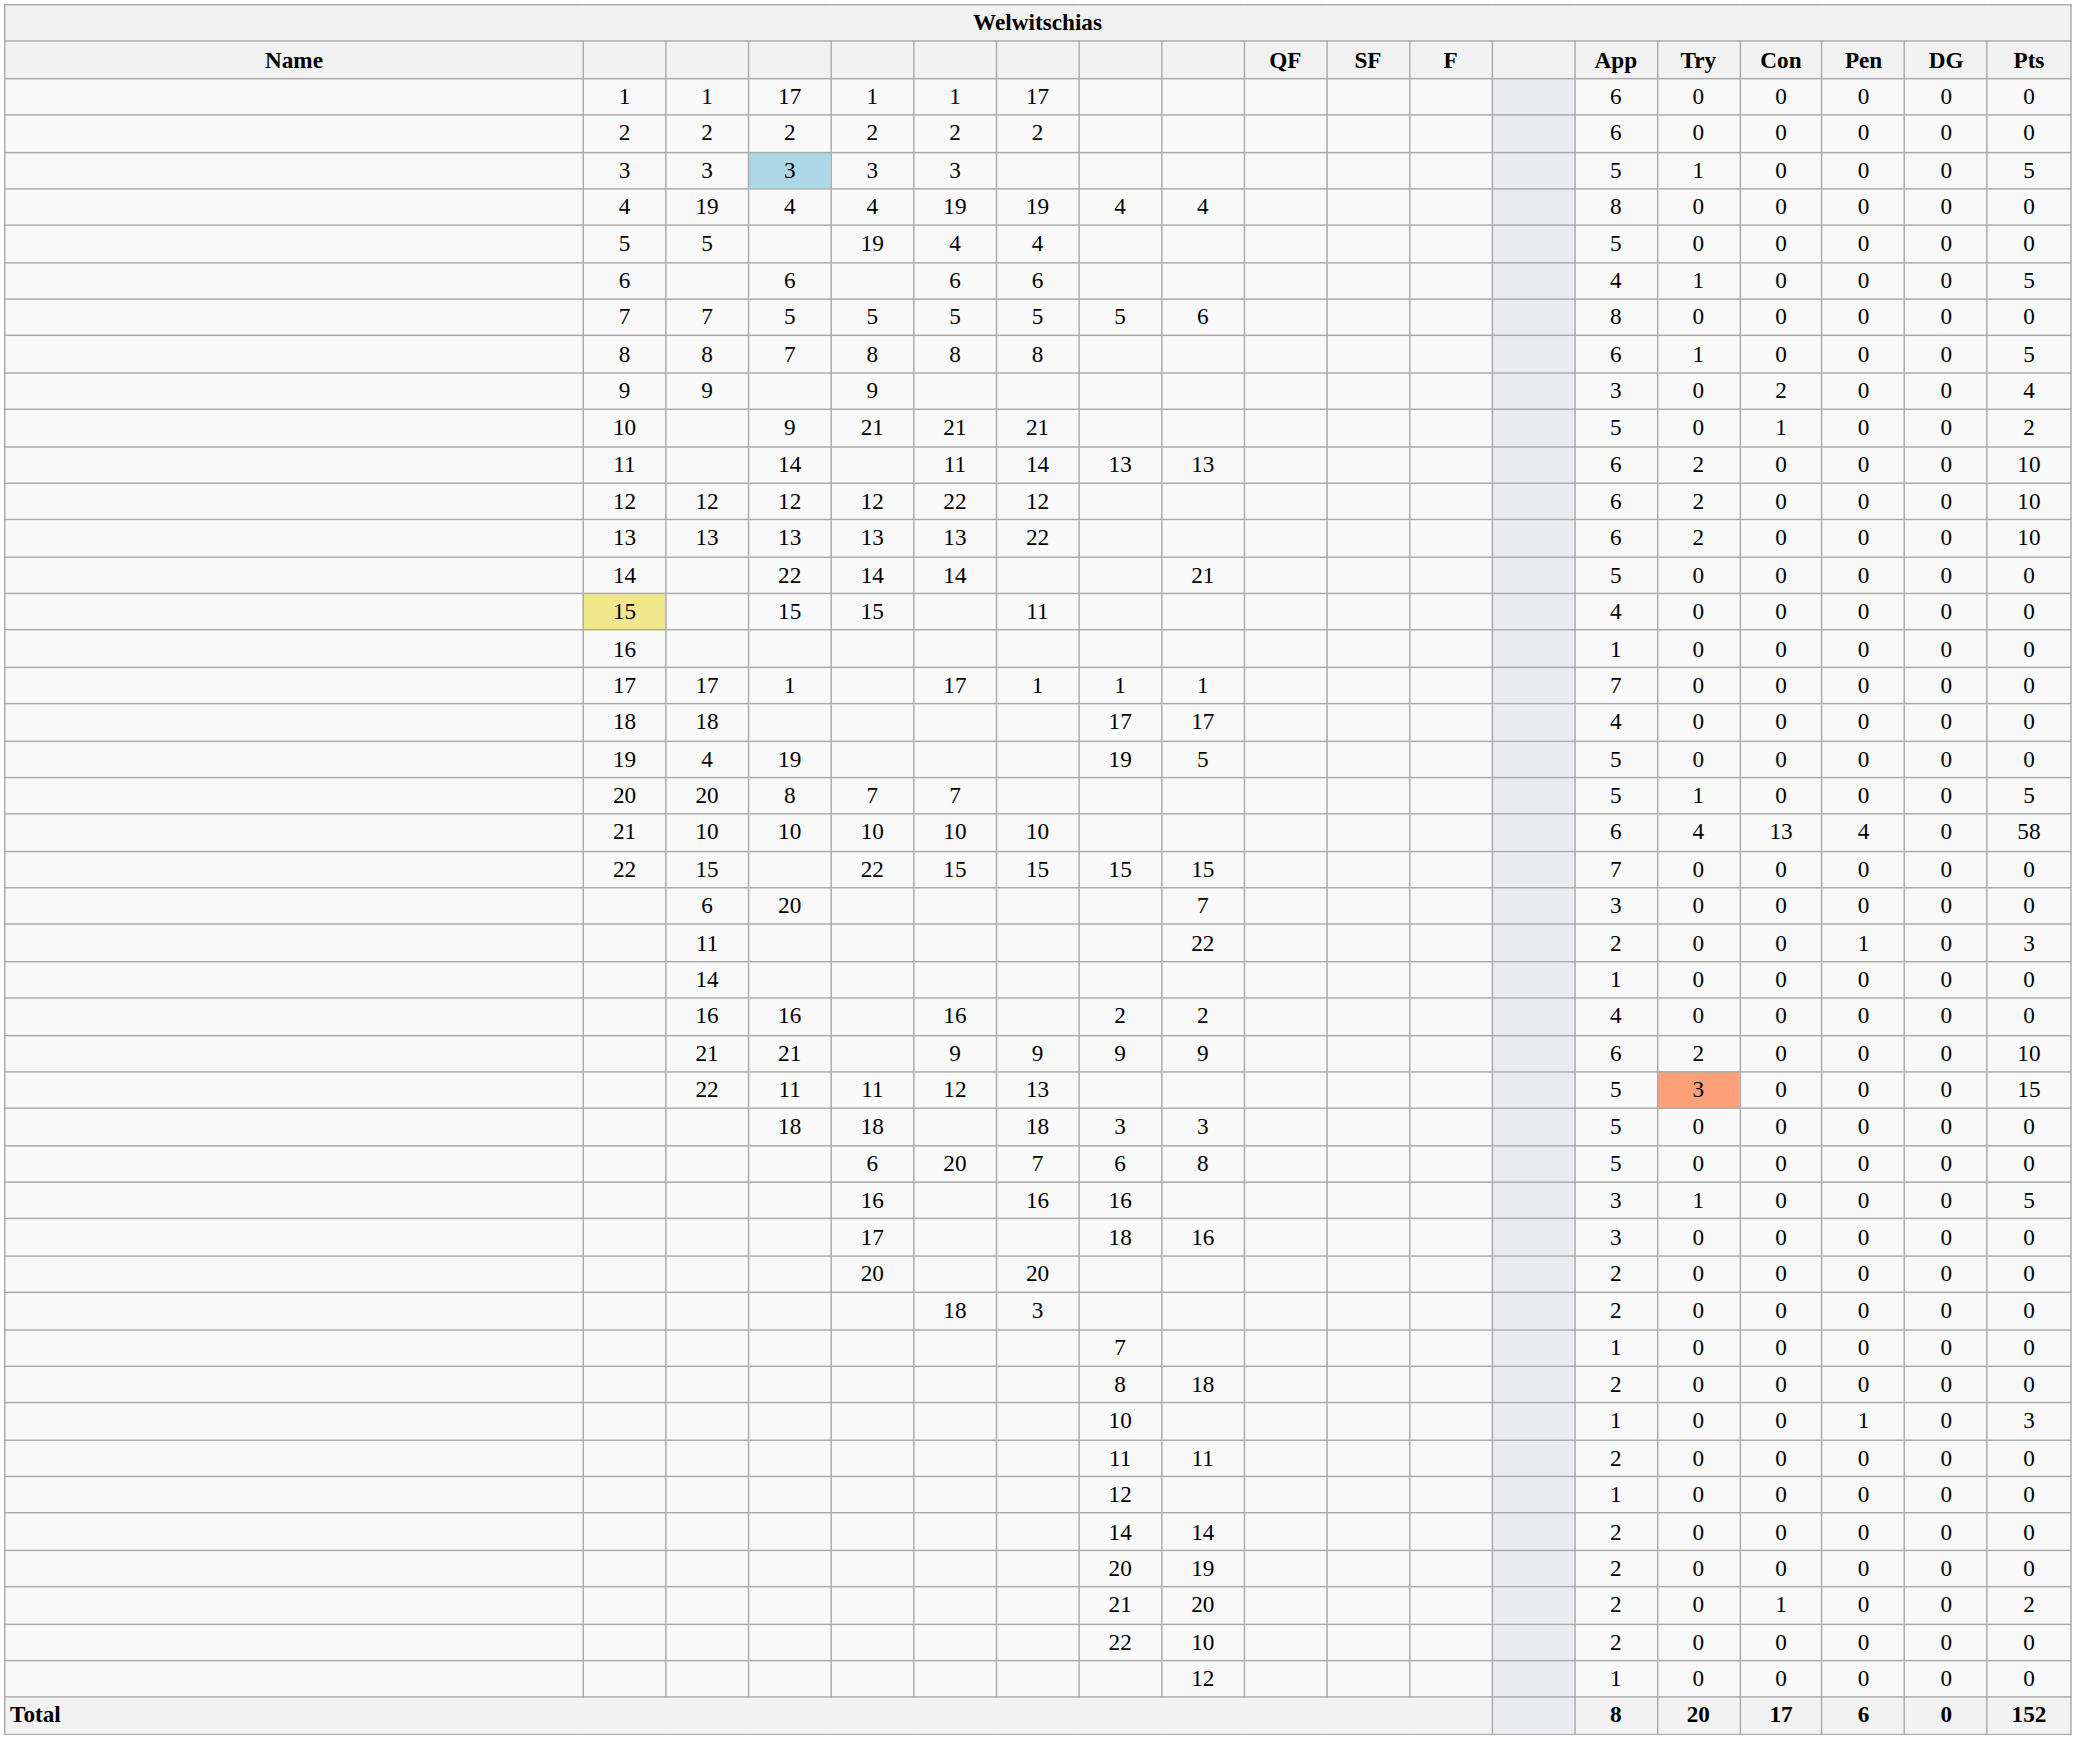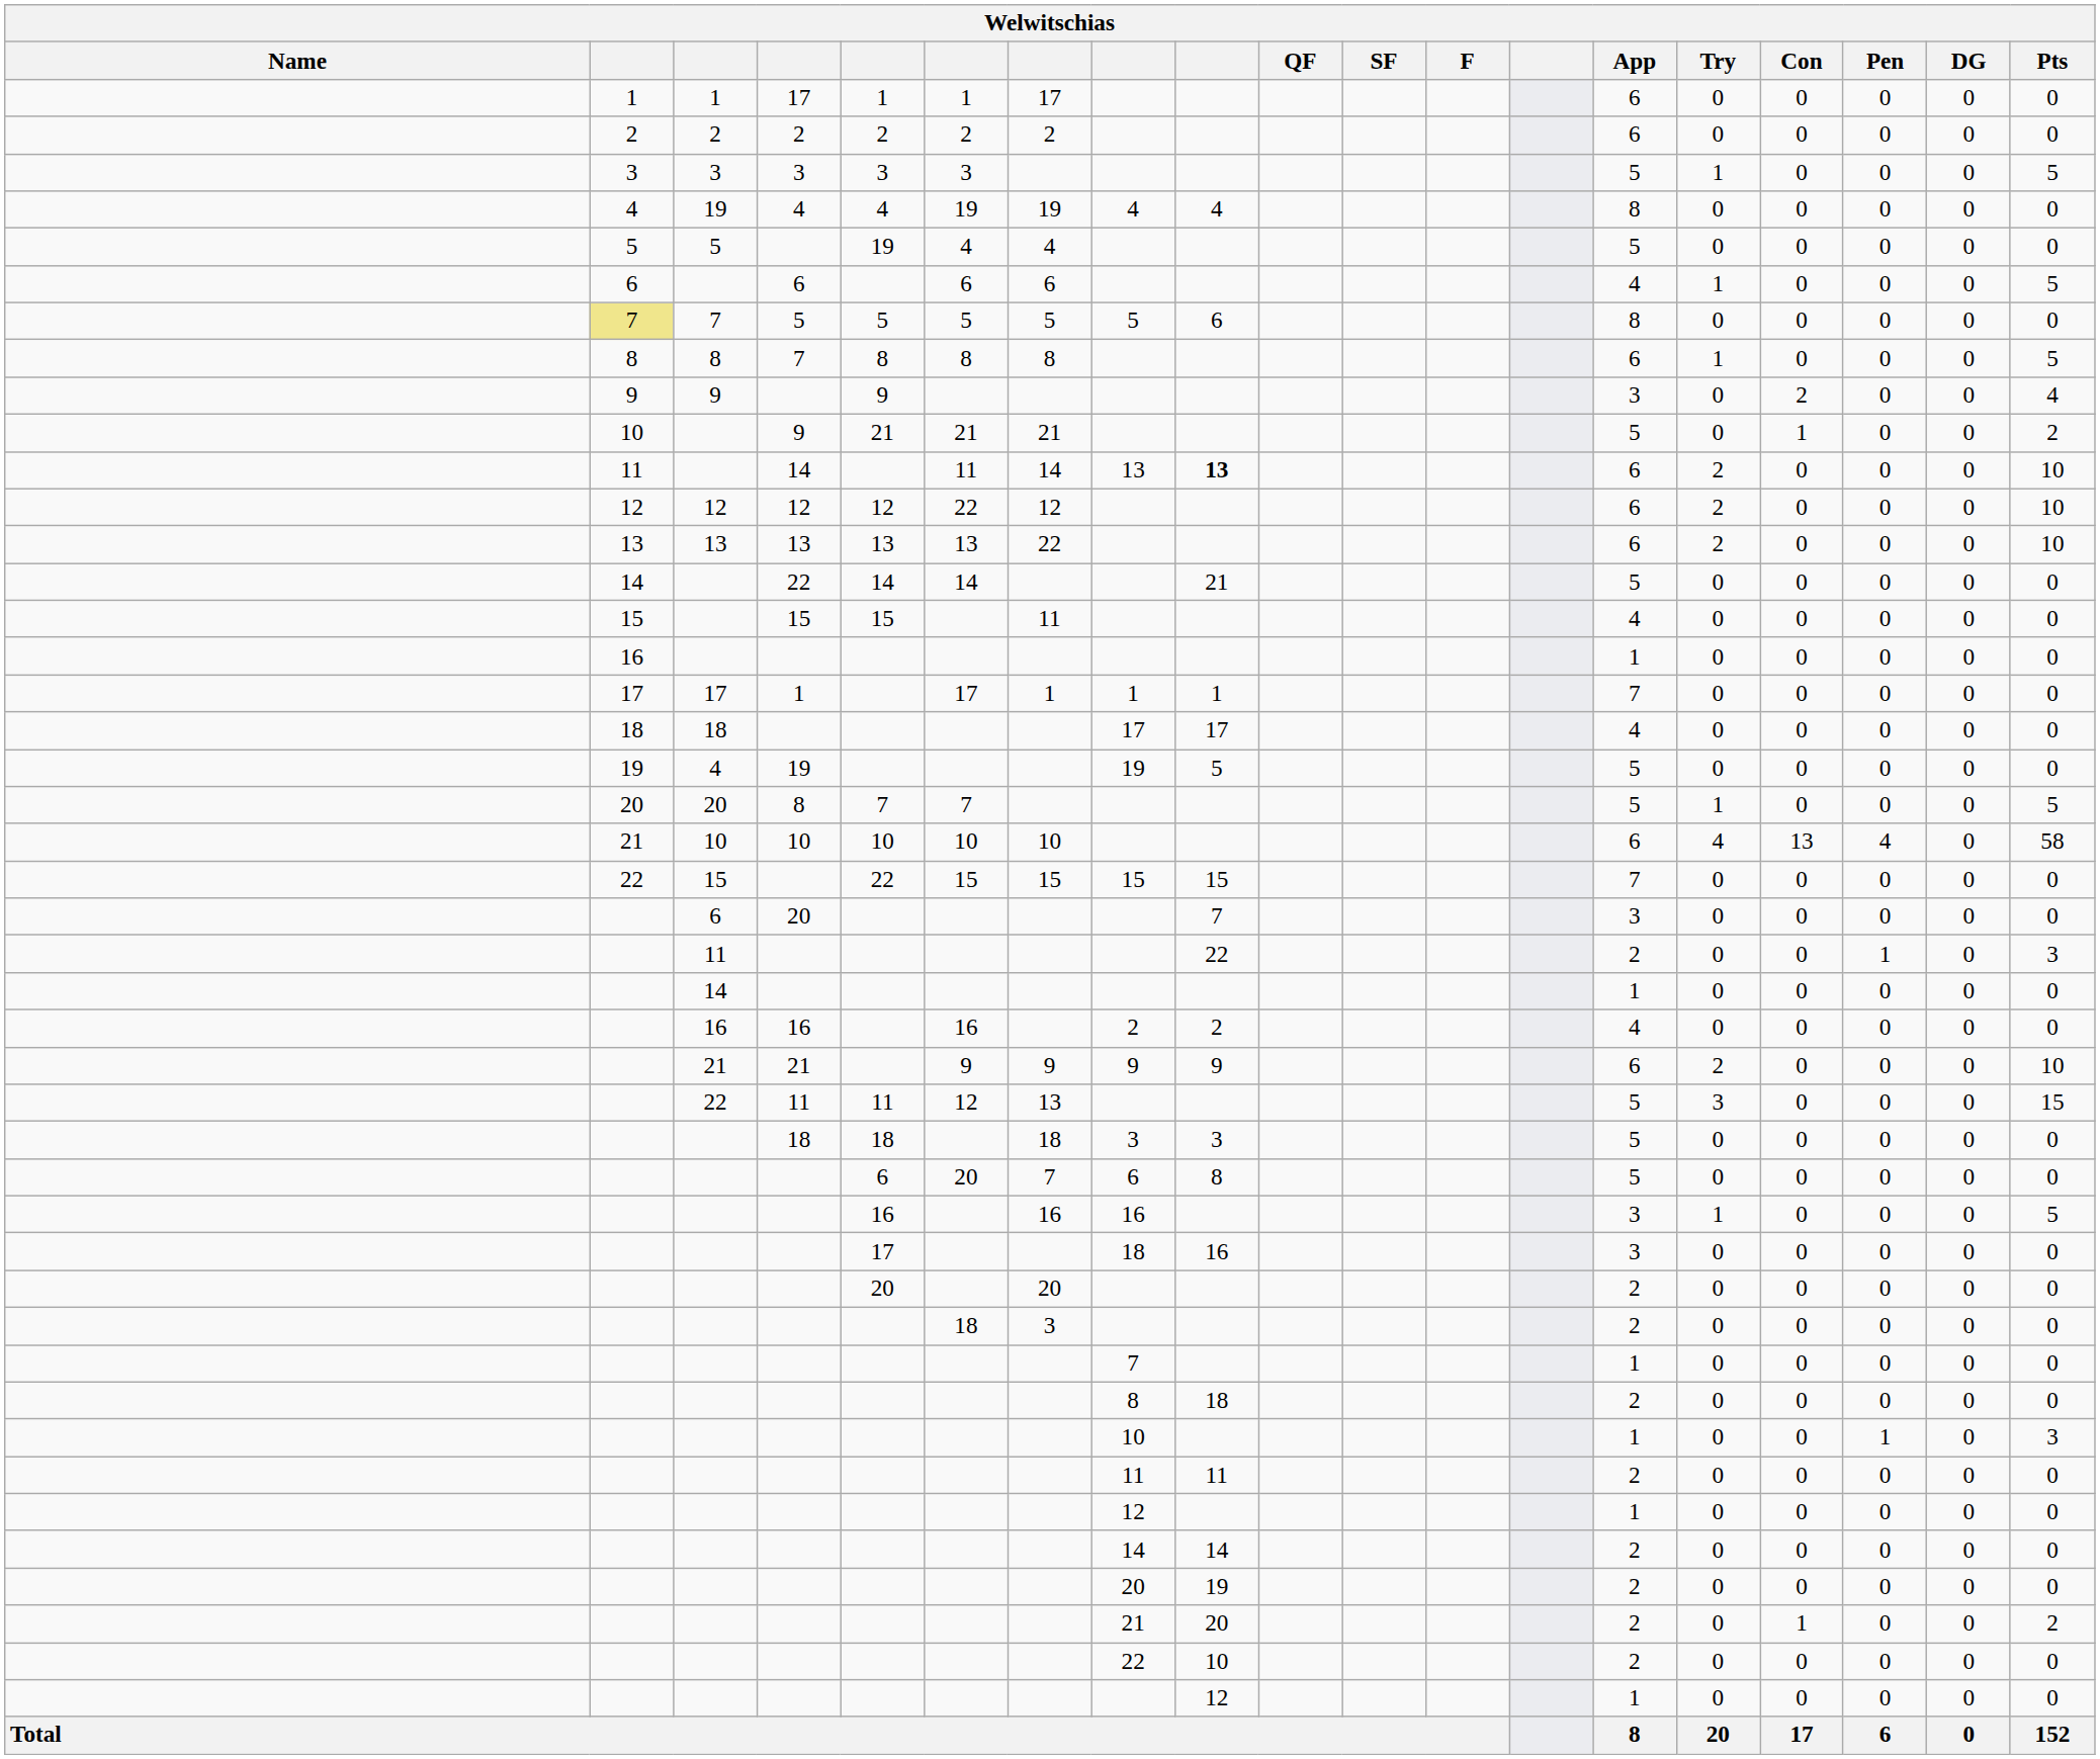row 5 | column 4: lightblue background -> no background
row 9 | column 2: no background -> khaki background
row 13 | column 9: normal -> bold
row 17 | column 2: khaki background -> no background
row 30 | Try: lightsalmon background -> no background
